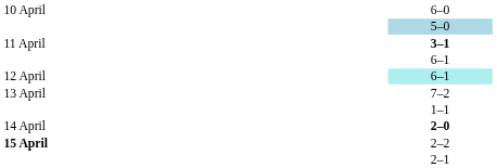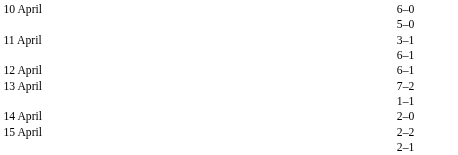5–0 | column 2: lightblue background -> no background
3–1 | column 2: bold -> normal
12 April / 6–1 | column 2: paleturquoise background -> no background
2–0 | column 2: bold -> normal
2–2 | column 1: bold -> normal
